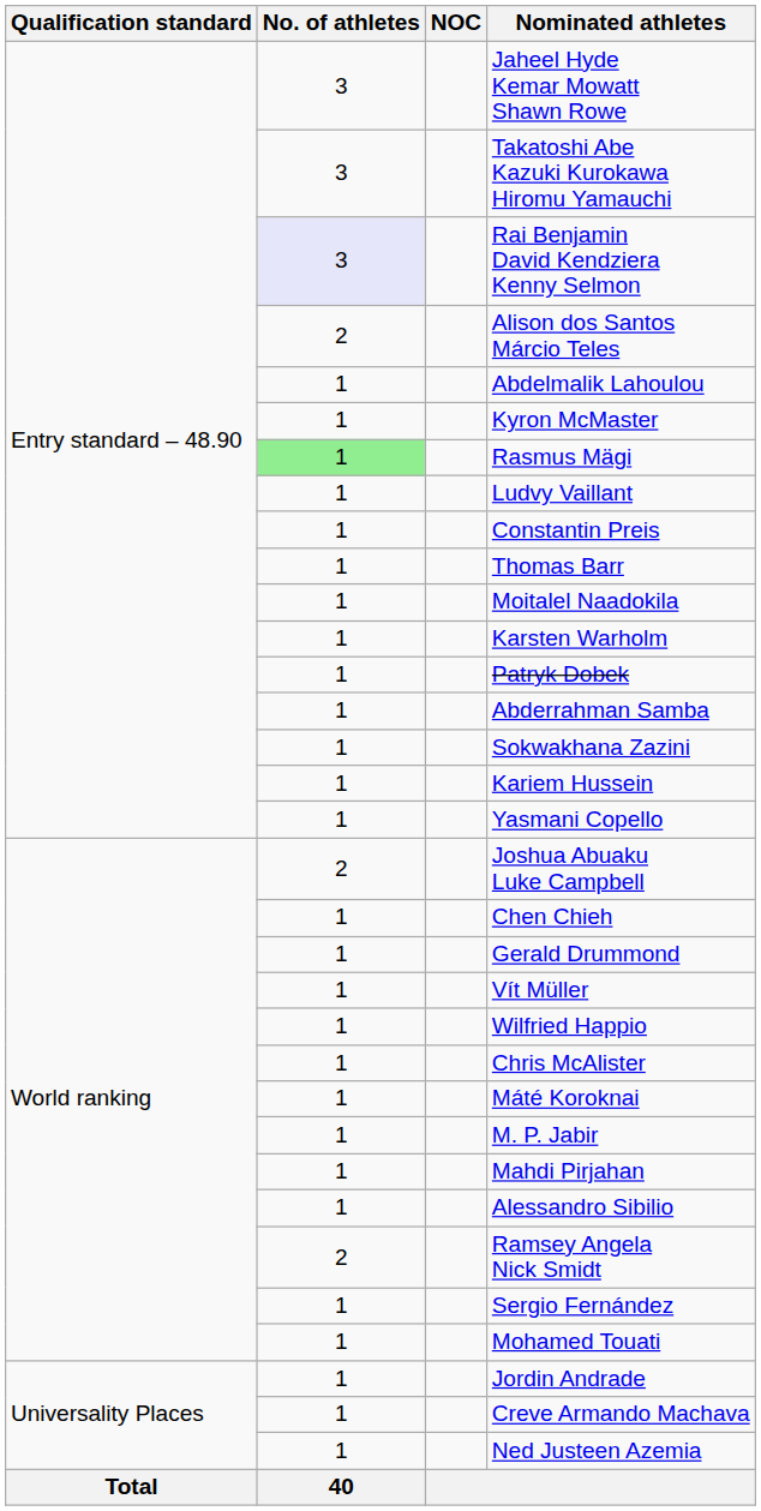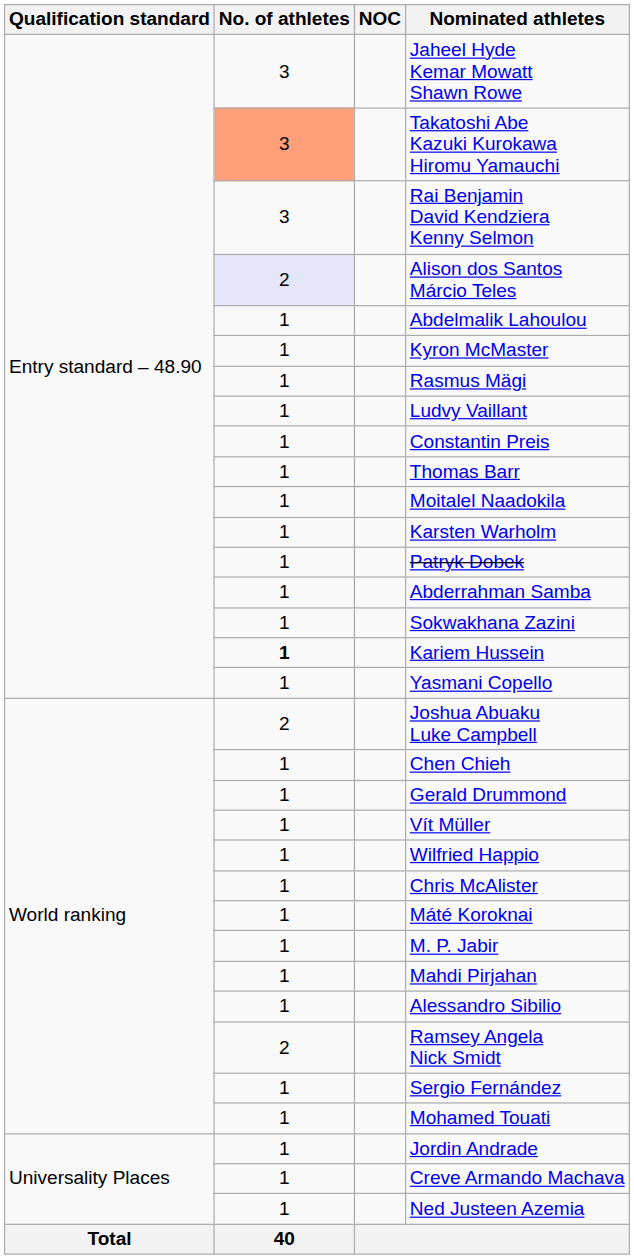Takatoshi Abe Kazuki Kurokawa Hiromu Yamauchi | No. of athletes: no background -> lightsalmon background
Rai Benjamin David Kendziera Kenny Selmon | No. of athletes: lavender background -> no background
Alison dos Santos Márcio Teles | No. of athletes: no background -> lavender background
Rasmus Mägi | No. of athletes: lightgreen background -> no background
Kariem Hussein | No. of athletes: normal -> bold
